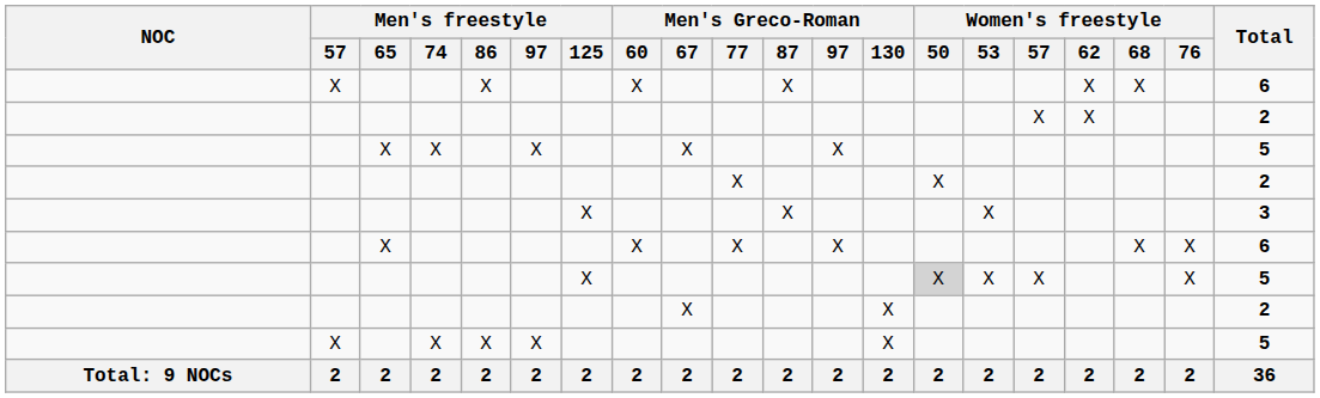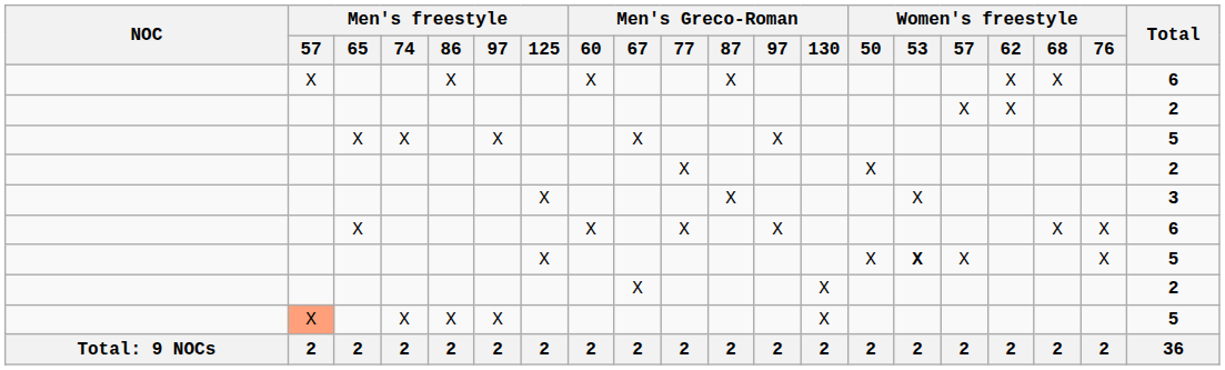row 9 | Women's freestyle / 50: lightgrey background -> no background
row 9 | Women's freestyle / 53: normal -> bold
row 11 | Men's freestyle / 57: no background -> lightsalmon background
